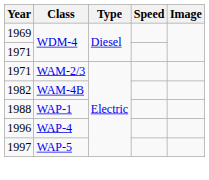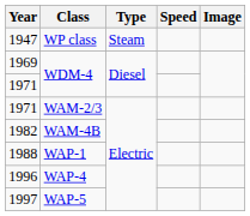+ row: 1947 | WP class | Steam
